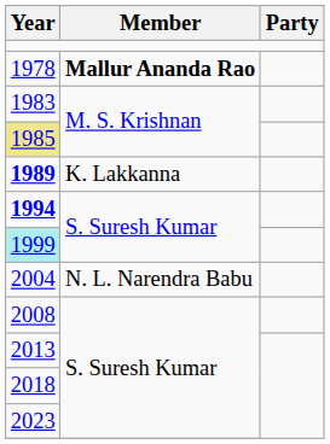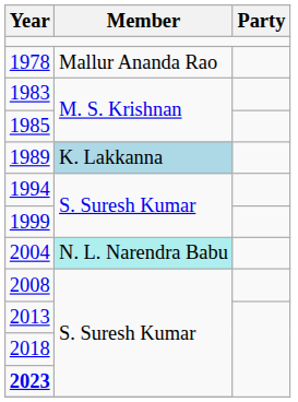1978 | Member: bold -> normal
1985 | Year: khaki background -> no background
1989 | Year: bold -> normal
1989 | Member: no background -> lightblue background
1994 | Year: bold -> normal
1999 | Year: paleturquoise background -> no background
2004 | Member: no background -> paleturquoise background
2023 | Year: normal -> bold
